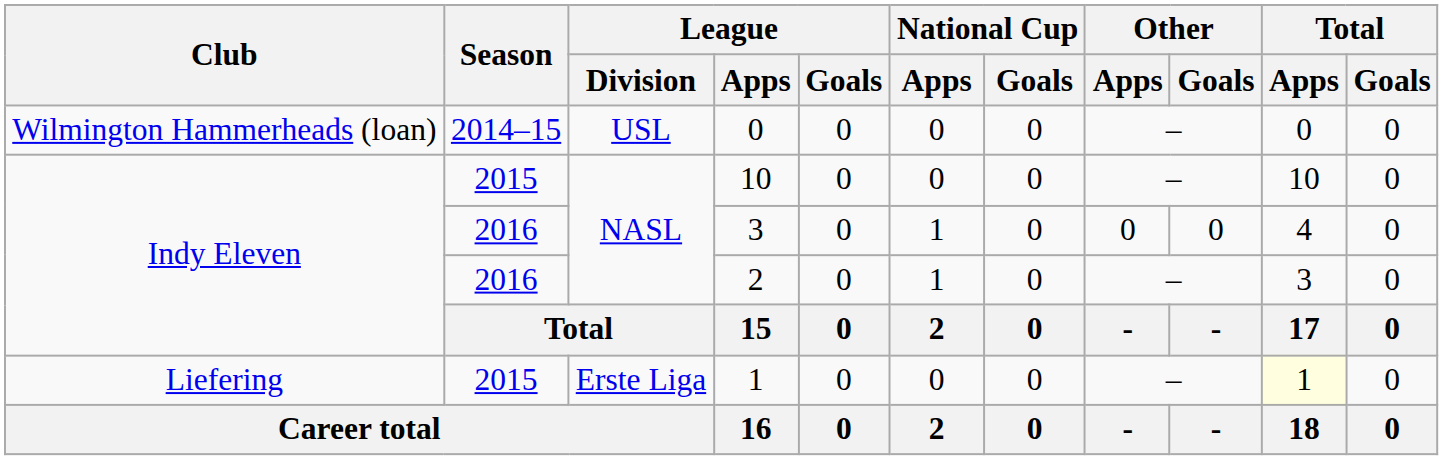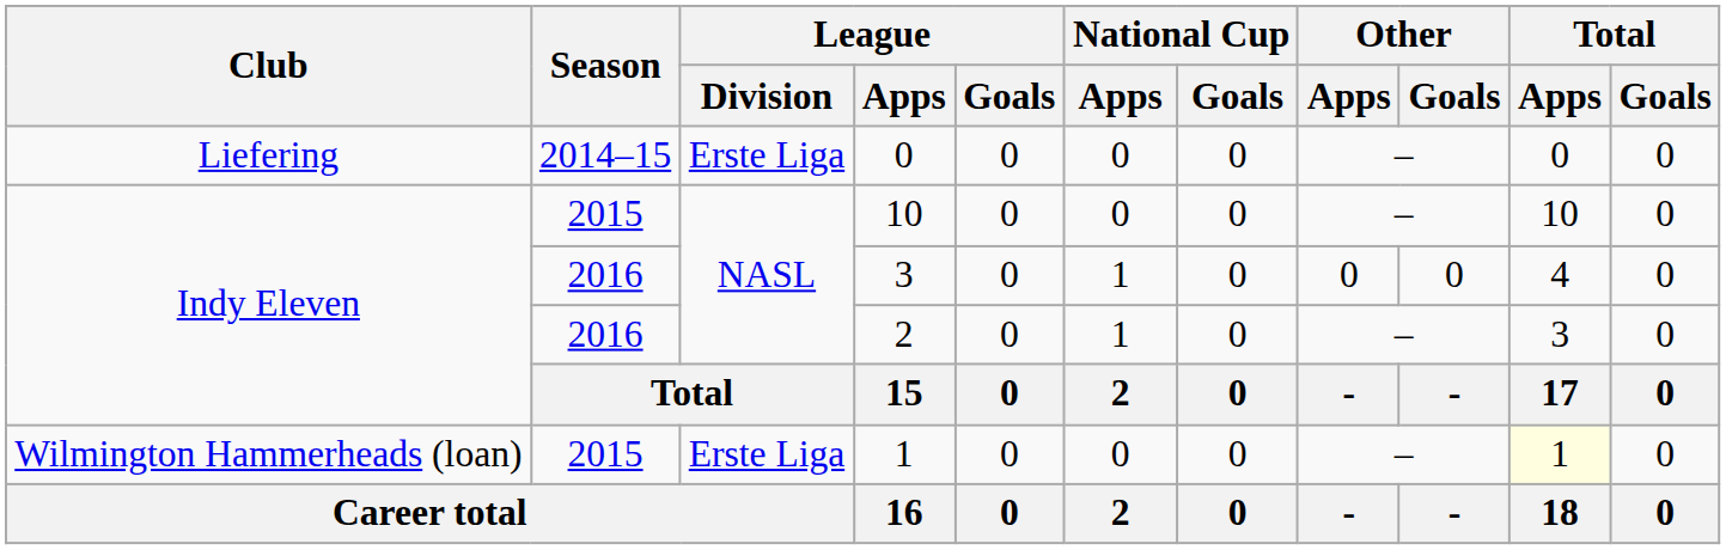row 3 | Club: Wilmington Hammerheads (loan) -> Liefering
row 3 | League / Division: USL -> Erste Liga
row 8 | Club: Liefering -> Wilmington Hammerheads (loan)
